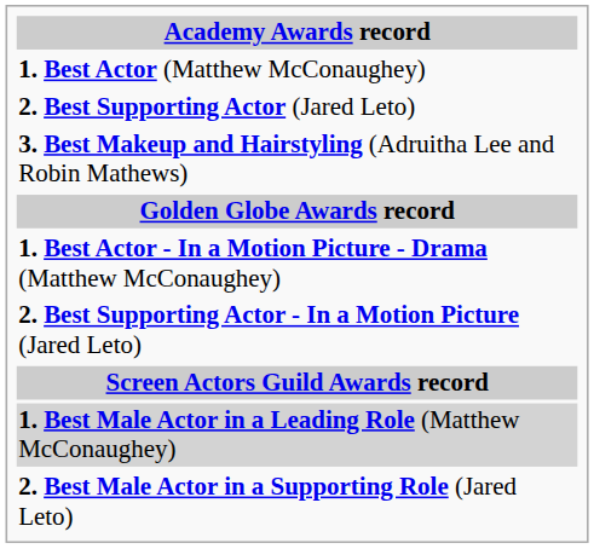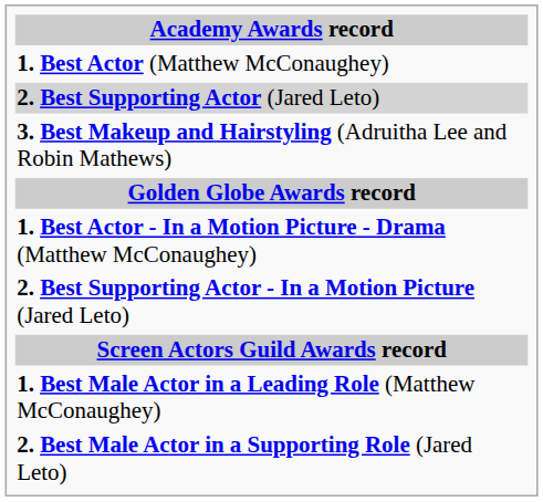2. Best Supporting Actor (Jared Leto) | column 1: no background -> lightgrey background
1. Best Male Actor in a Leading Role (Matthew McConaughey) | column 1: lightgrey background -> no background
